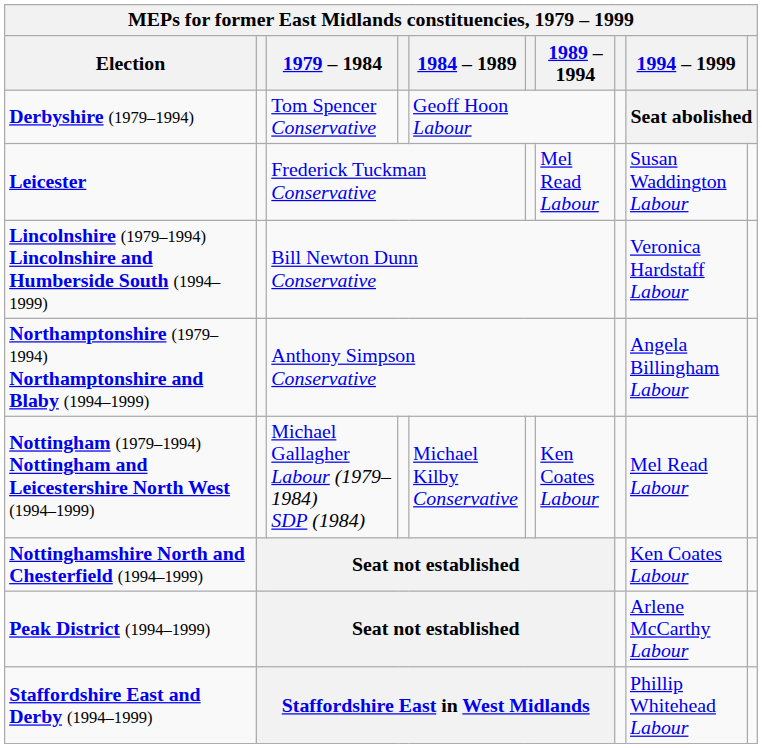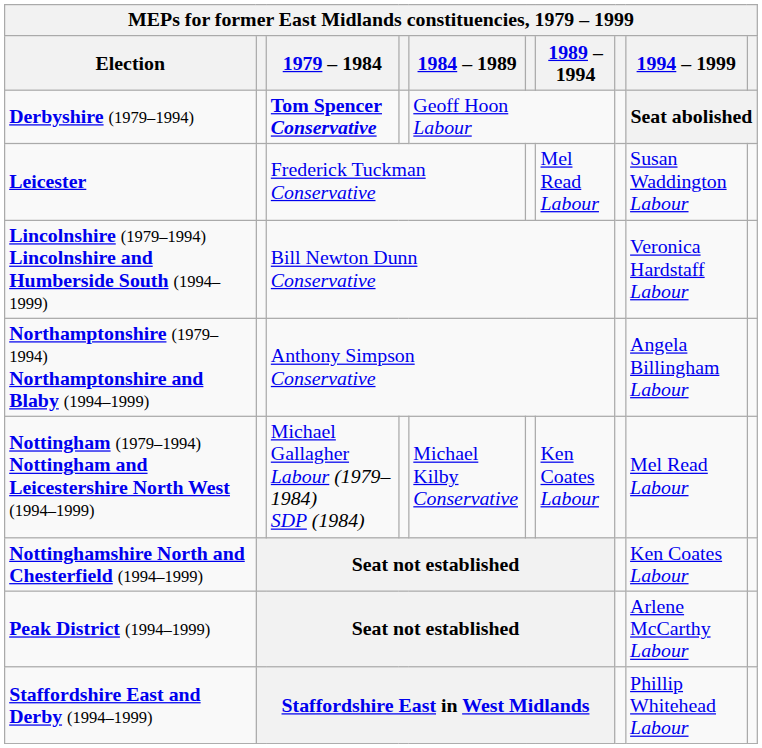Derbyshire (1979–1994) | column 3: normal -> bold
